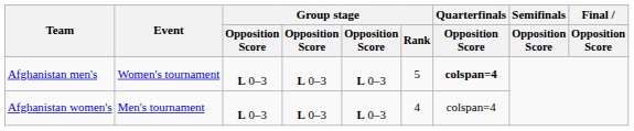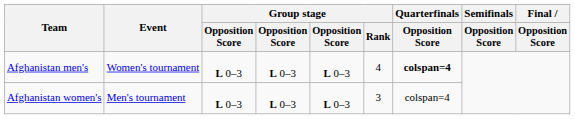Afghanistan men's | Group stage / Rank: 5 -> 4
Afghanistan women's | Group stage / Rank: 4 -> 3
